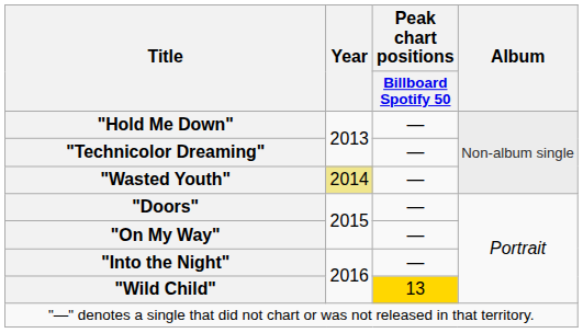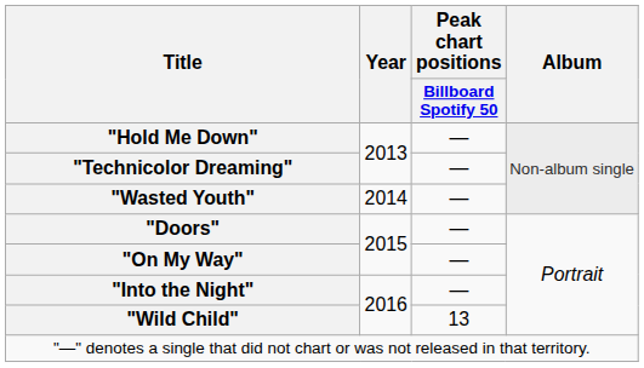"Wasted Youth" | Year: khaki background -> no background
"Wild Child" | Peak chart positions / Billboard Spotify 50: gold background -> no background
